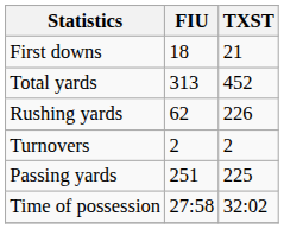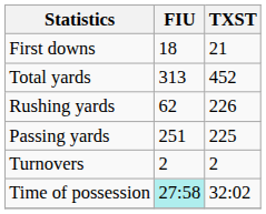rows swapped: Passing yards <-> Turnovers
Time of possession | FIU: no background -> paleturquoise background
